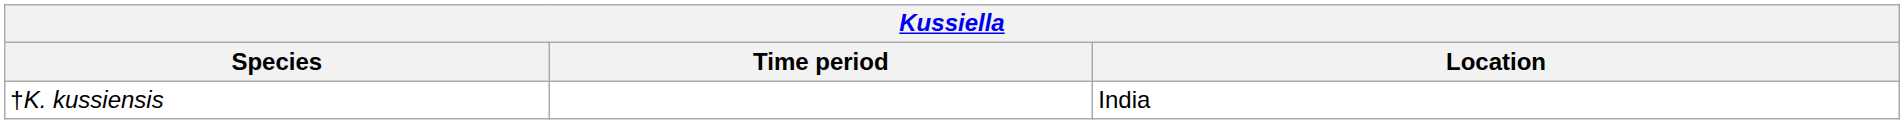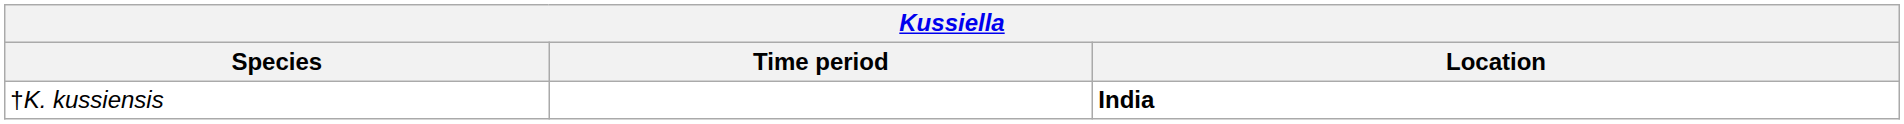†K. kussiensis | Location: normal -> bold
